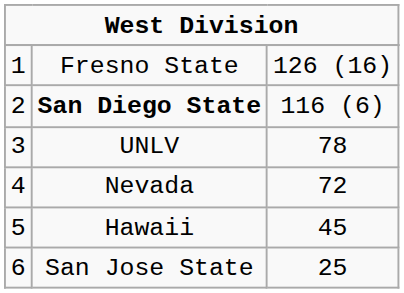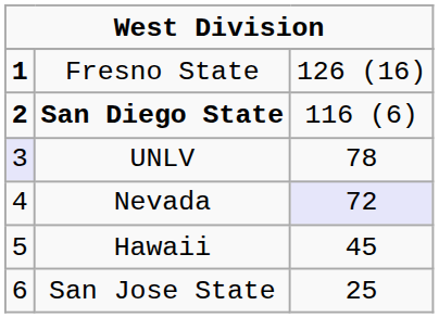Fresno State | column 1: normal -> bold
San Diego State | column 1: normal -> bold
UNLV | column 1: no background -> lavender background
Nevada | column 3: no background -> lavender background
